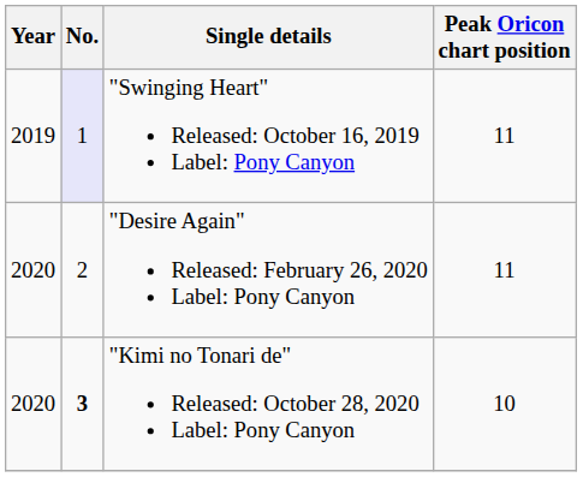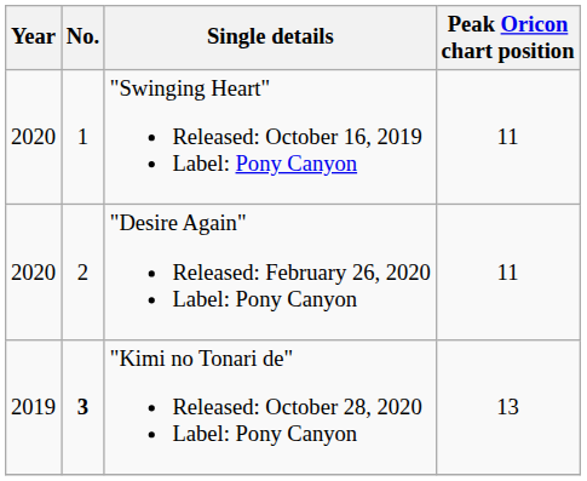row 2 | Year: 2019 -> 2020
row 2 | No.: lavender background -> no background
row 4 | Year: 2020 -> 2019
row 4 | Peak Oricon chart position: 10 -> 13
